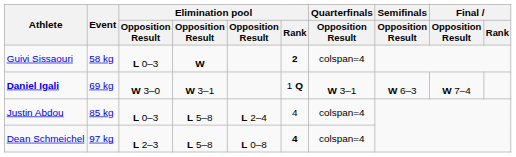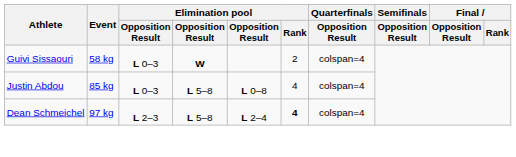Guivi Sissaouri | Elimination pool / Rank: bold -> normal
- row: Daniel Igali | 69 kg | W 3–0 | W 3–1 | 1 Q | W 3–1 | W 6–3 | W 7–4
Justin Abdou | column 5: L 2–4 -> L 0–8
Dean Schmeichel | column 5: L 0–8 -> L 2–4
